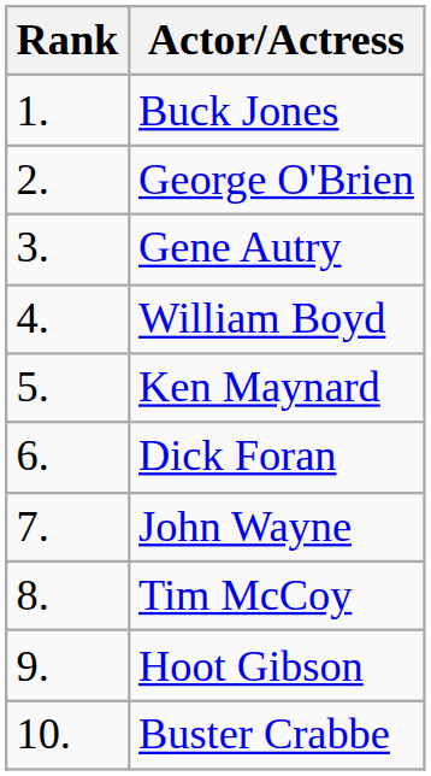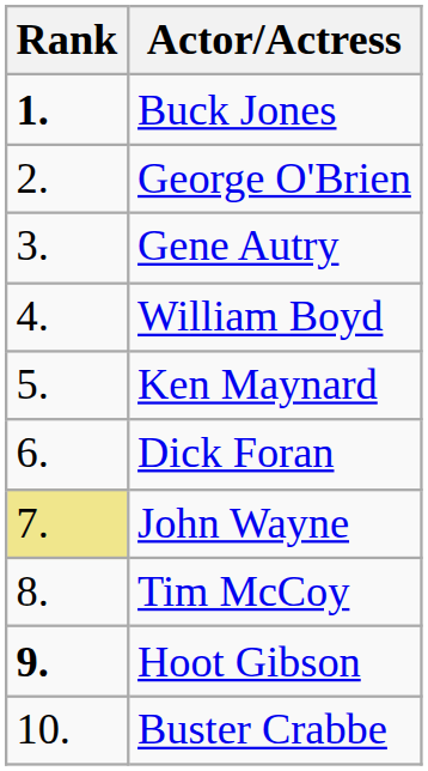Buck Jones | Rank: normal -> bold
John Wayne | Rank: no background -> khaki background
Hoot Gibson | Rank: normal -> bold
